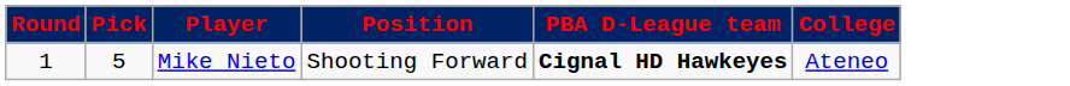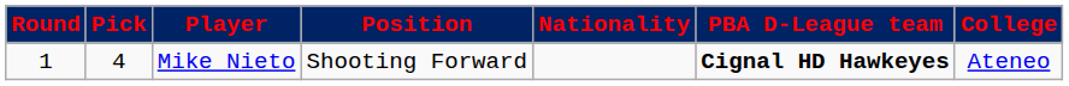+ column: Nationality
Mike Nieto | Pick: 5 -> 4
